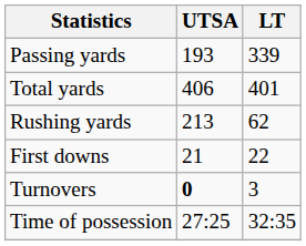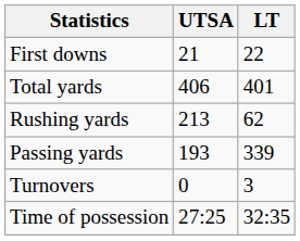rows swapped: First downs <-> Passing yards
Turnovers | UTSA: bold -> normal
